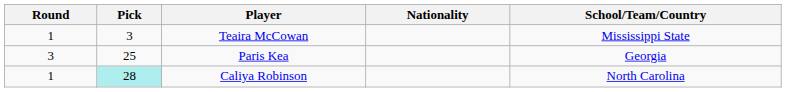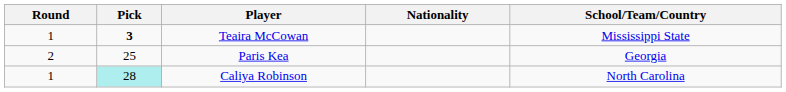Teaira McCowan | Pick: normal -> bold
Paris Kea | Round: 3 -> 2
